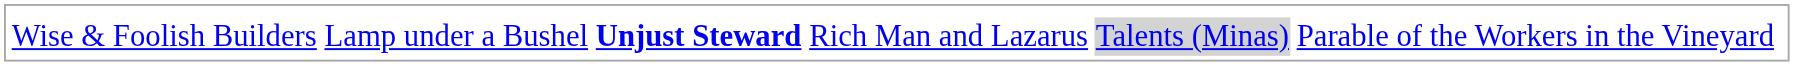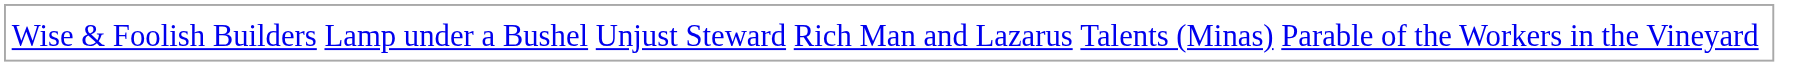Wise & Foolish Builders | column 3: bold -> normal
Wise & Foolish Builders | column 5: lightgrey background -> no background
